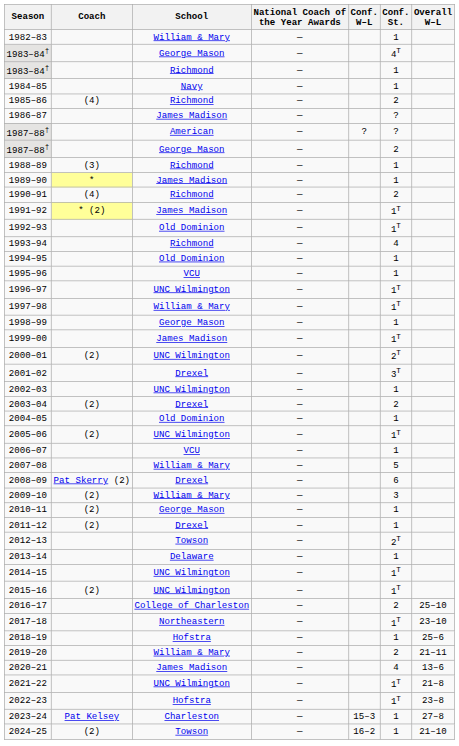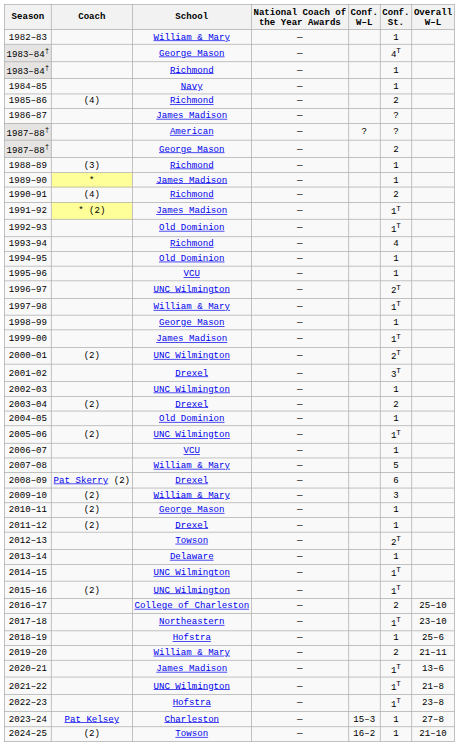1996–97 | Conf. St.: 1T -> 2T
2020–21 | Conf. St.: 4 -> 1T
